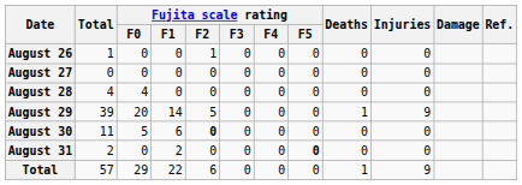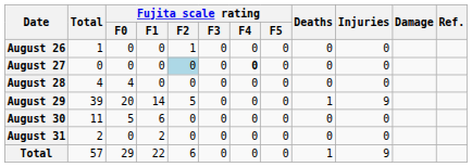August 27 | Fujita scale rating / F2: no background -> lightblue background
August 27 | Fujita scale rating / F4: normal -> bold
August 30 | Fujita scale rating / F2: bold -> normal
August 31 | Fujita scale rating / F5: bold -> normal
